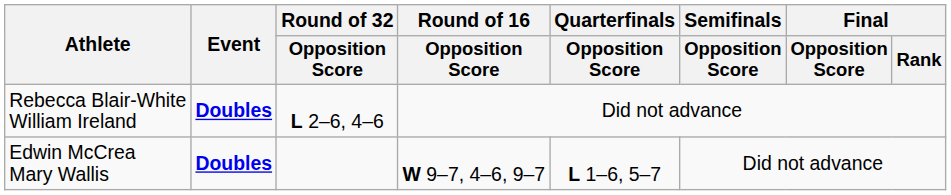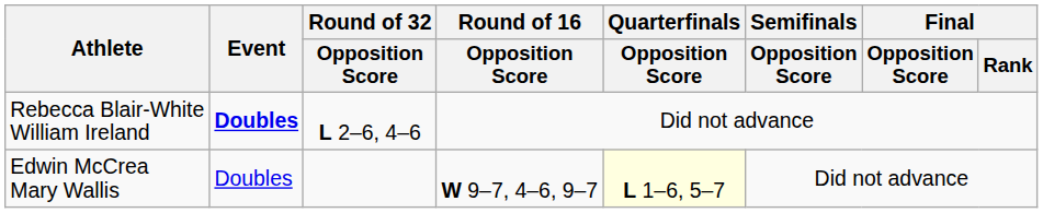Edwin McCrea Mary Wallis | Event: bold -> normal
Edwin McCrea Mary Wallis | Quarterfinals / Opposition Score: no background -> lightyellow background
